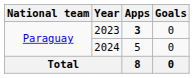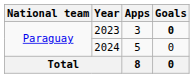2023 | Apps: bold -> normal
2023 | Goals: normal -> bold
